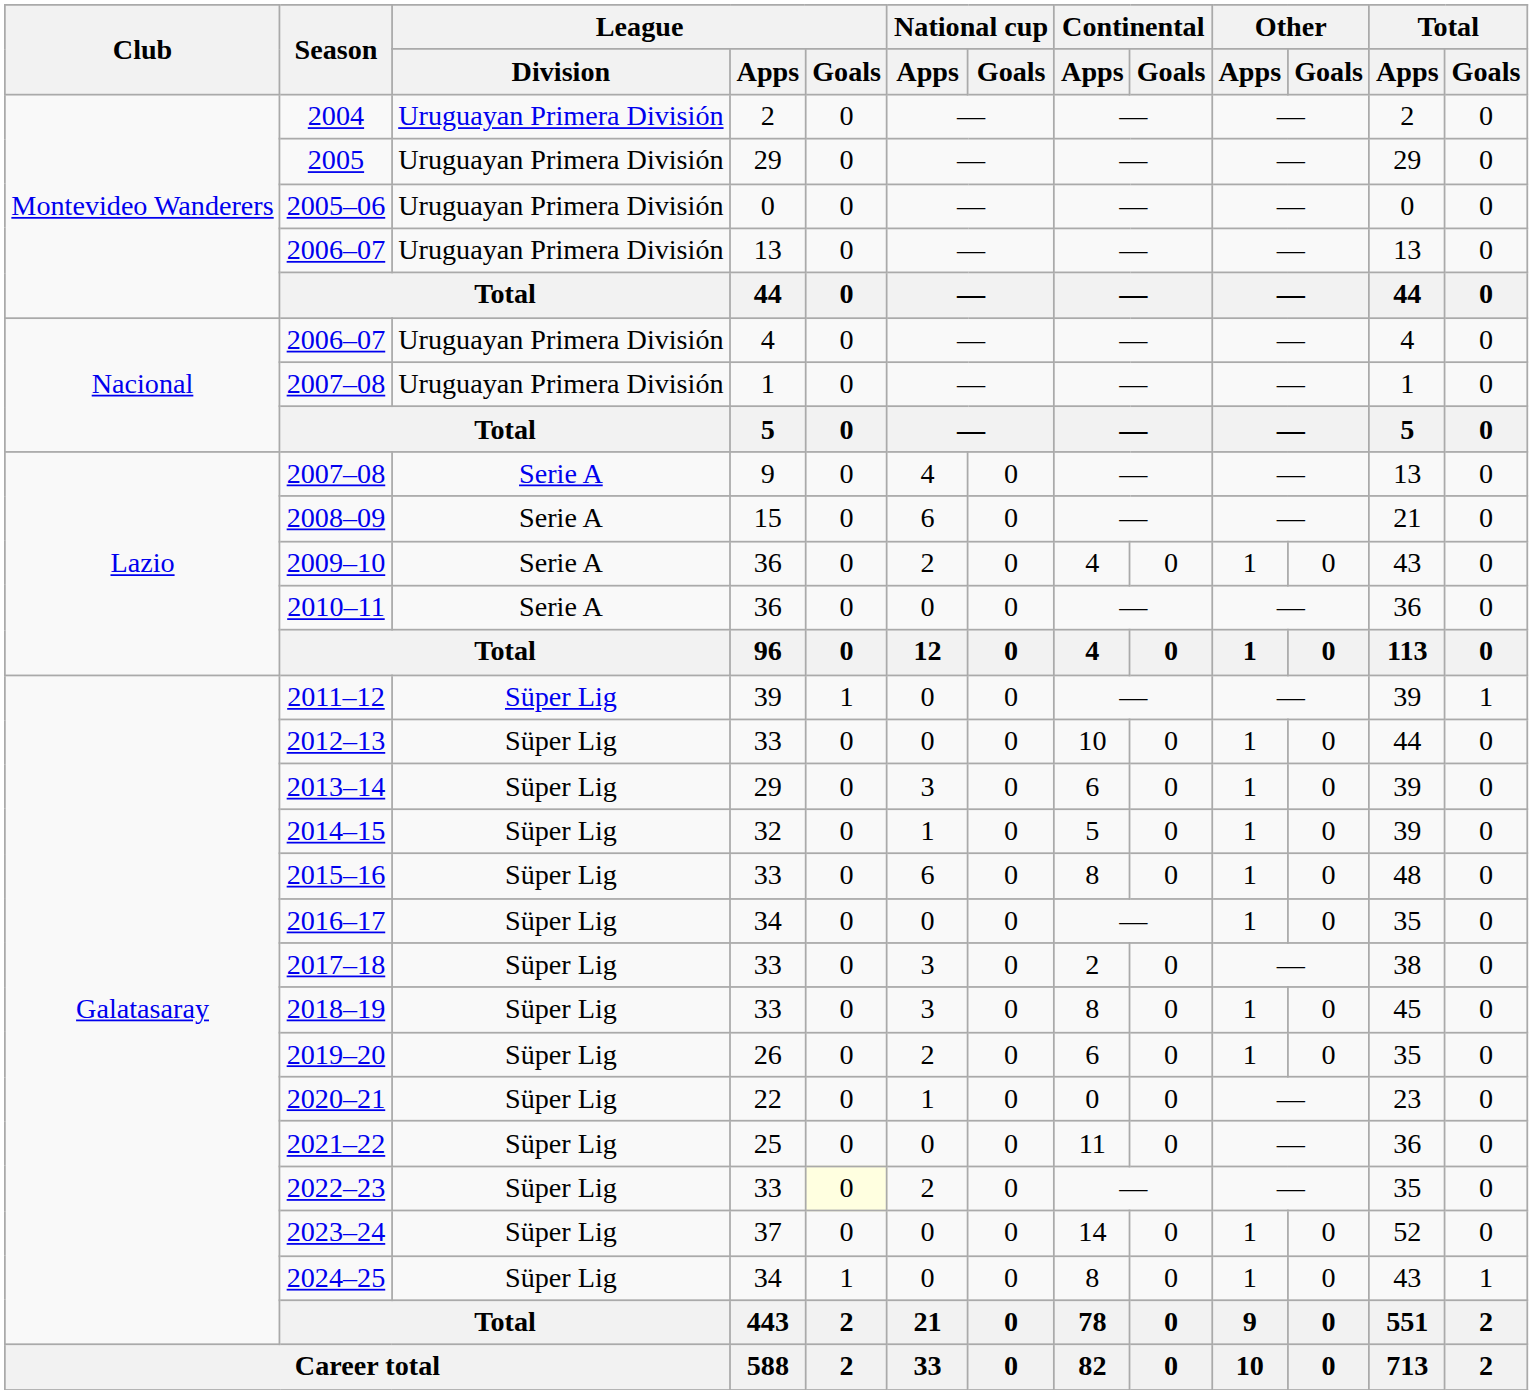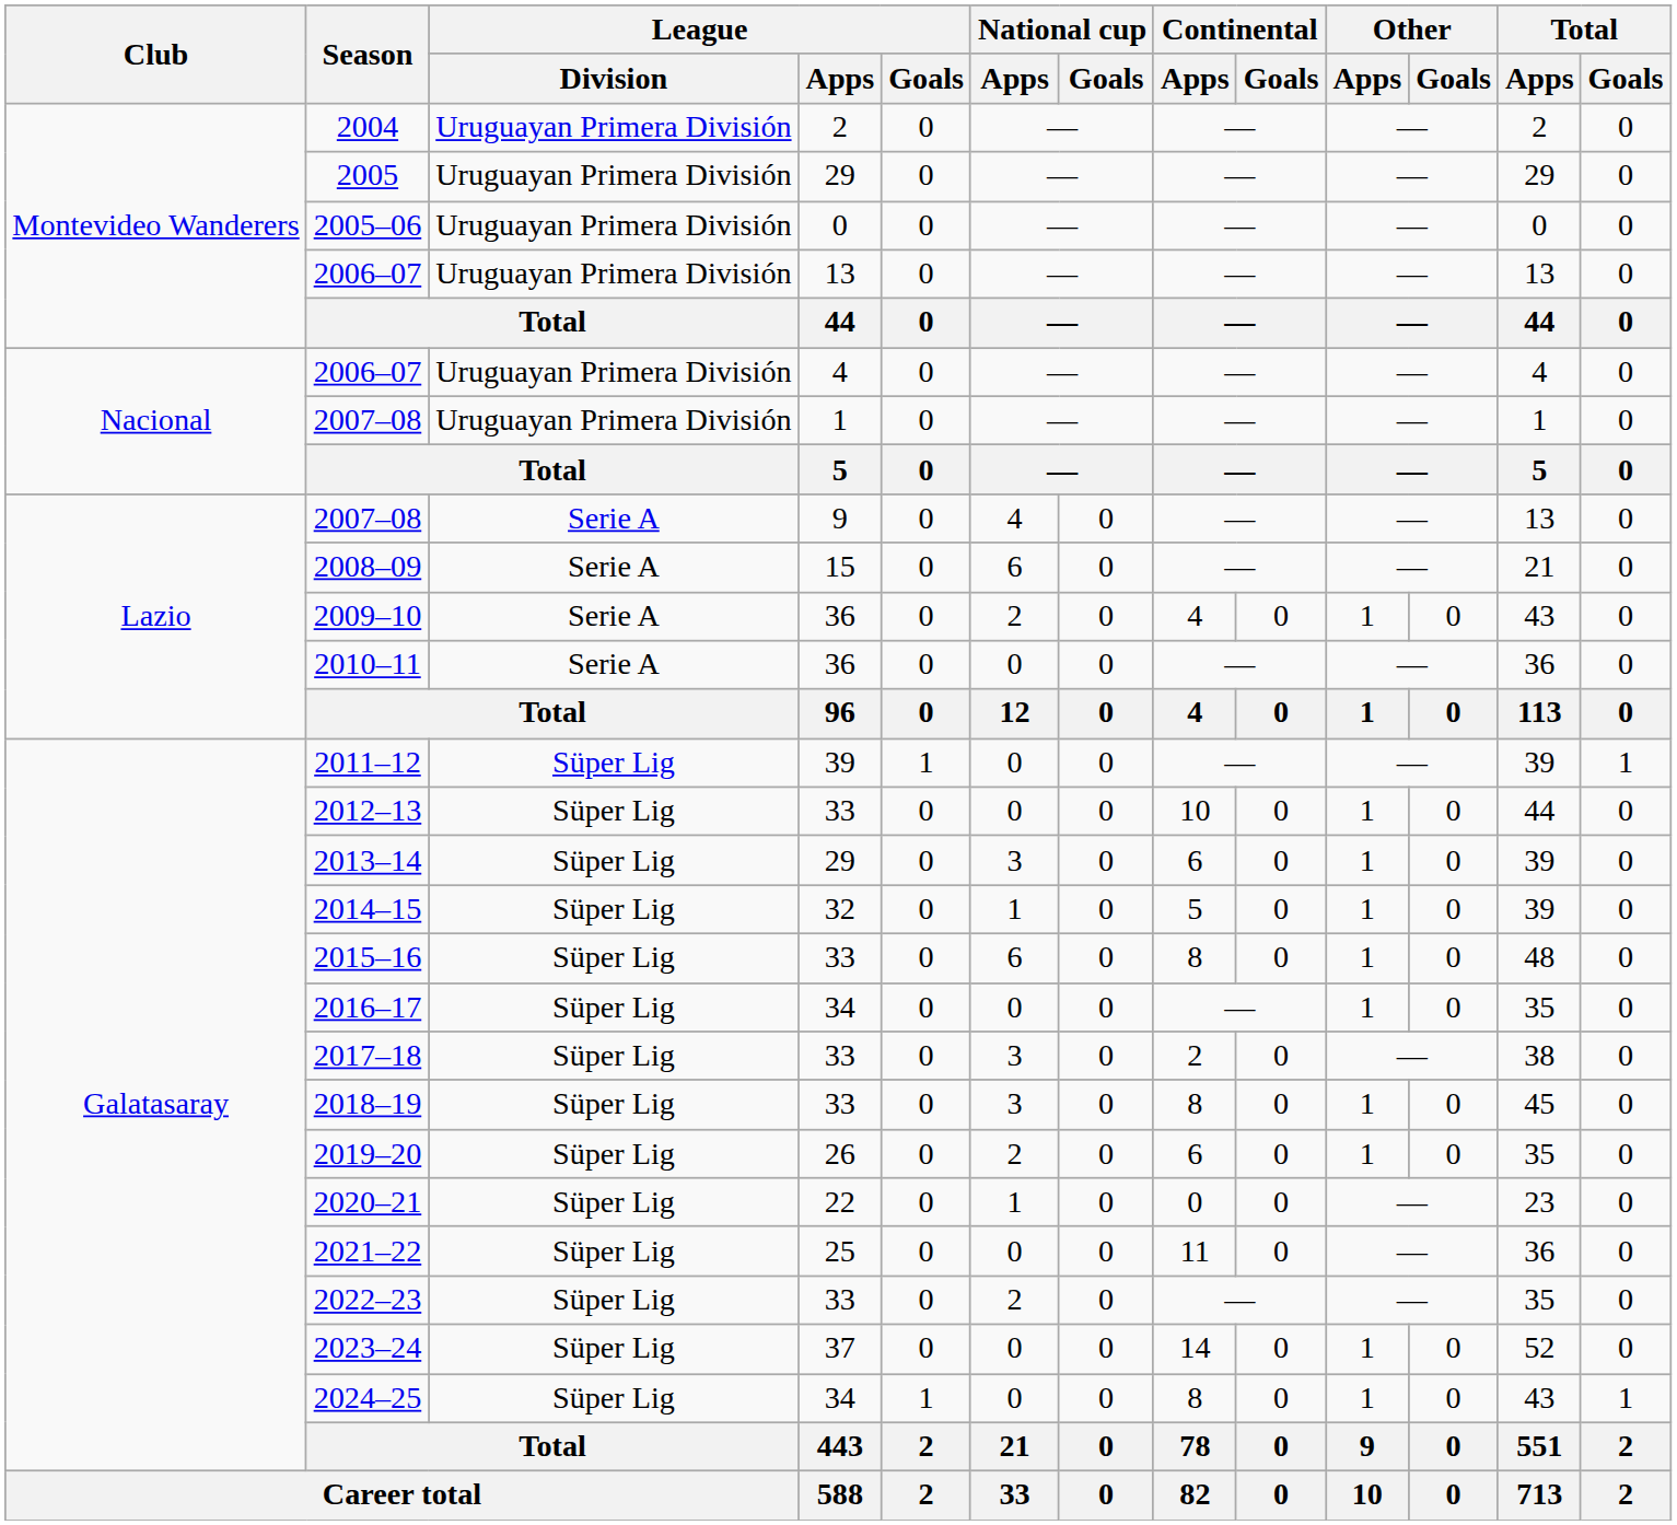2022–23 | League / Goals: lightyellow background -> no background
